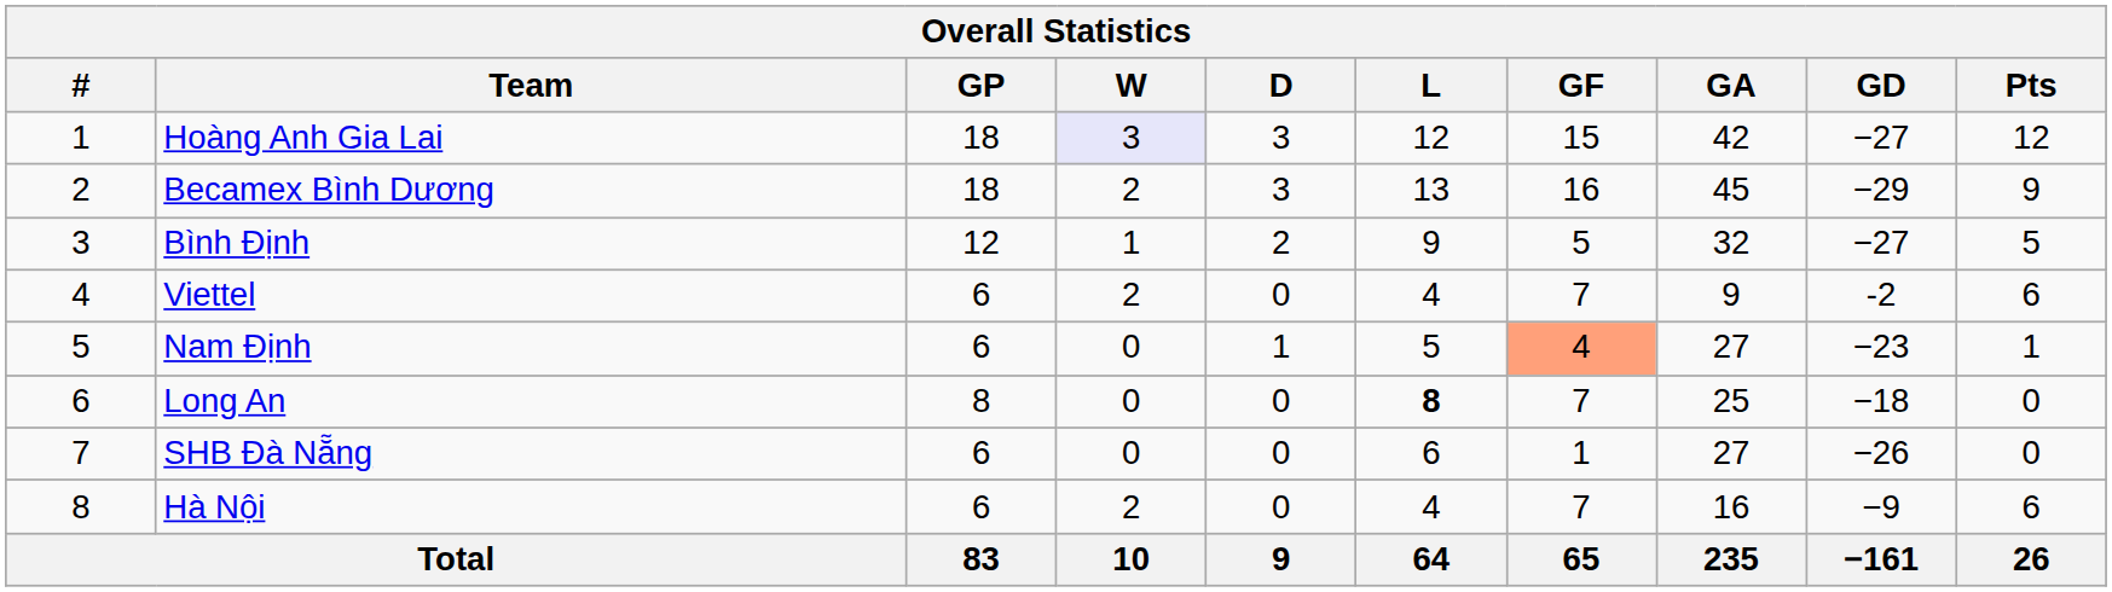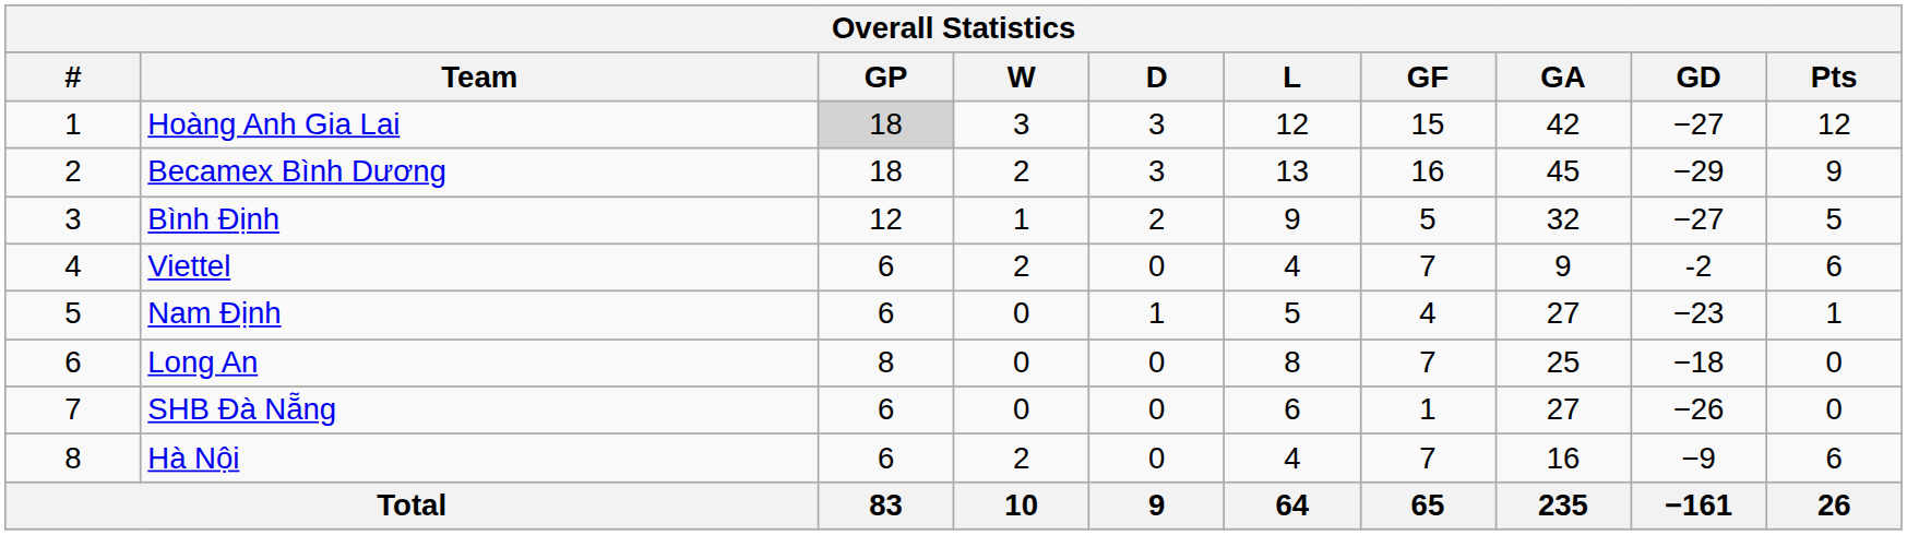Hoàng Anh Gia Lai | GP: no background -> lightgrey background
Hoàng Anh Gia Lai | W: lavender background -> no background
Nam Định | GF: lightsalmon background -> no background
Long An | L: bold -> normal
